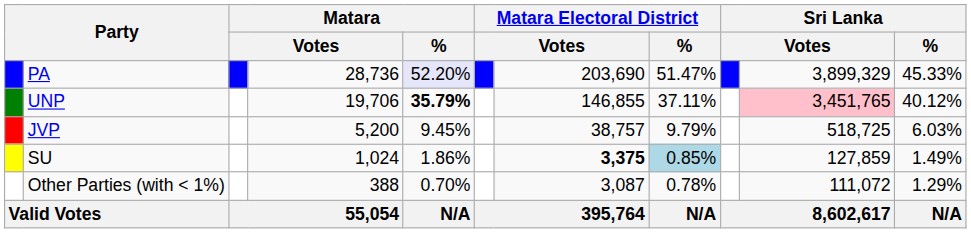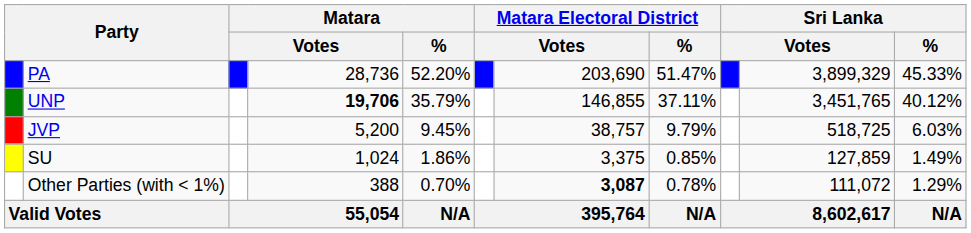PA | Matara / %: lavender background -> no background
UNP | column 4: normal -> bold
UNP | Matara / %: bold -> normal
UNP | column 10: pink background -> no background
SU | column 7: bold -> normal
SU | Matara Electoral District / %: lightblue background -> no background
Other Parties (with < 1%) | column 7: normal -> bold
